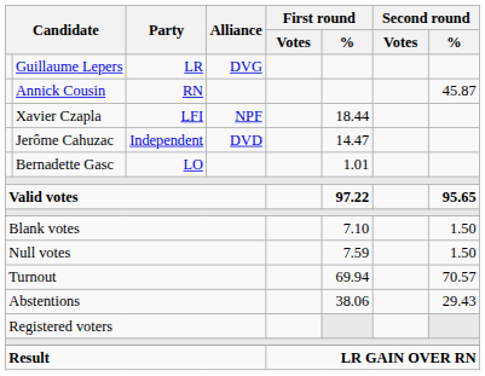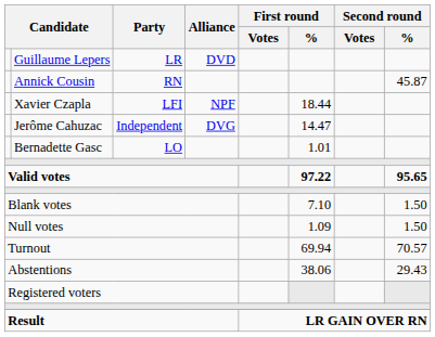Guillaume Lepers | Alliance: DVG -> DVD
Jerôme Cahuzac | Alliance: DVD -> DVG
Null votes | First round / %: 7.59 -> 1.09
